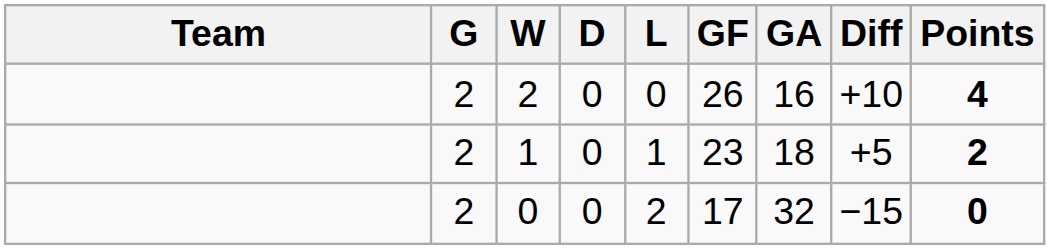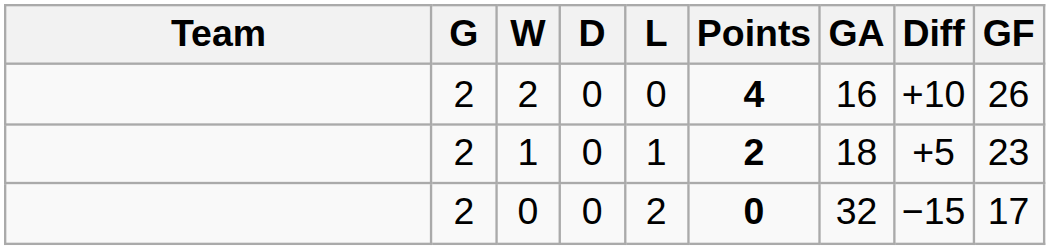columns swapped: GF <-> Points
